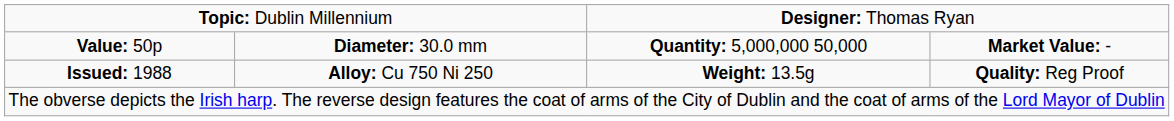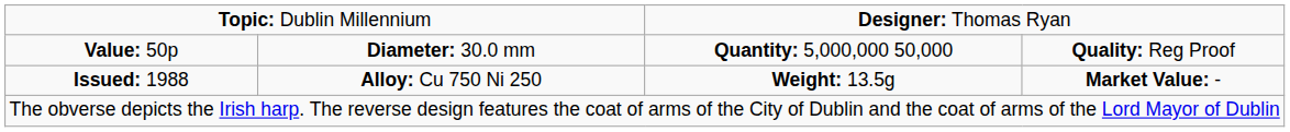Value: 50p | column 4: Market Value: - -> Quality: Reg Proof
Issued: 1988 | column 4: Quality: Reg Proof -> Market Value: -
